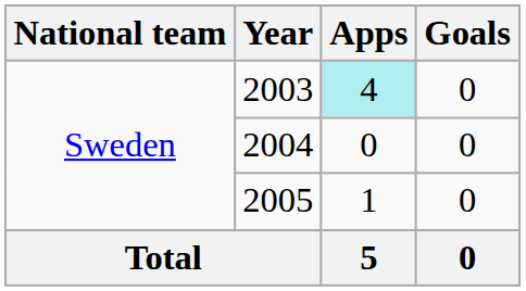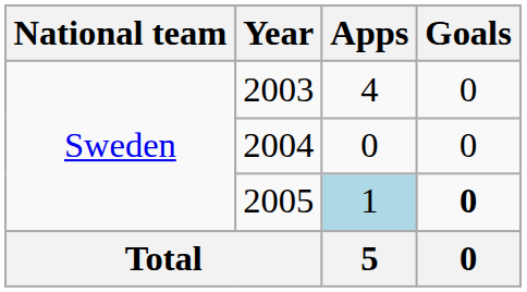2003 | Apps: paleturquoise background -> no background
2005 | Apps: no background -> lightblue background
2005 | Goals: normal -> bold
